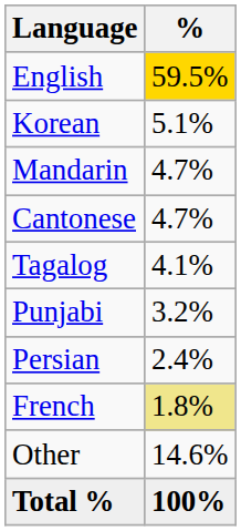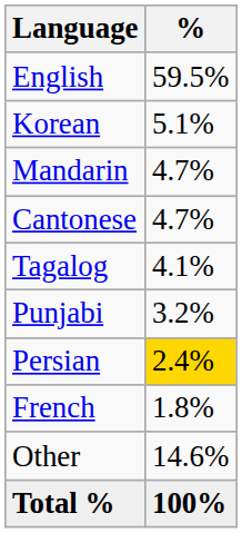English | %: gold background -> no background
Persian | %: no background -> gold background
French | %: khaki background -> no background
